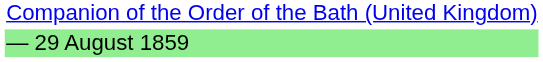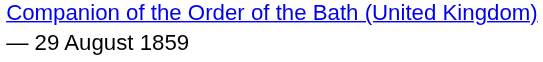— 29 August 1859 | column 1: lightgreen background -> no background
